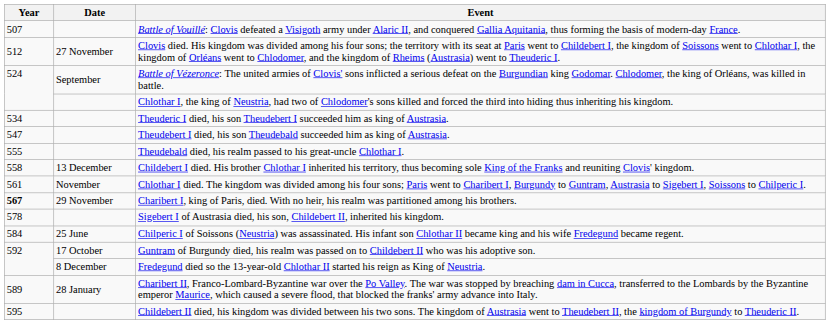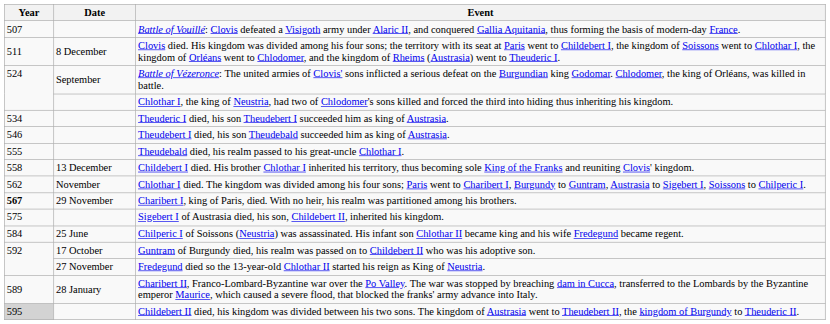row 3 | Year: 512 -> 511
row 3 | Date: 27 November -> 8 December
row 7 | Year: 547 -> 546
row 10 | Year: 561 -> 562
row 12 | Year: 578 -> 575
row 15 | Date: 8 December -> 27 November
row 17 | Year: no background -> lightgrey background
